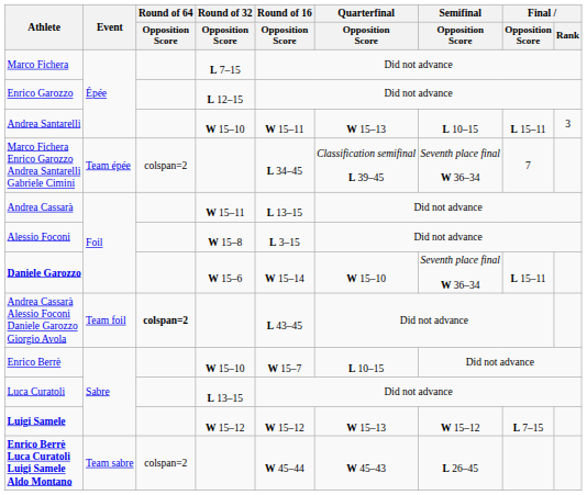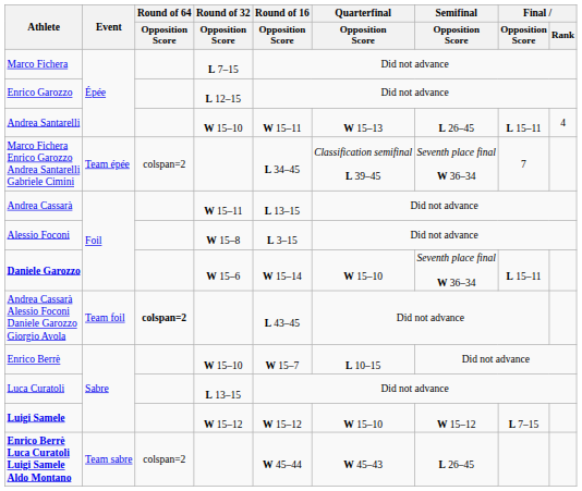Andrea Santarelli | Semifinal / Opposition Score: L 10–15 -> L 26–45
Andrea Santarelli | Final / Rank: 3 -> 4
Luigi Samele | Quarterfinal / Opposition Score: W 15–13 -> W 15–10
